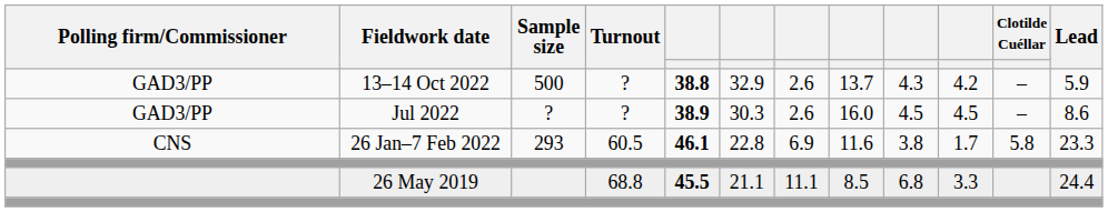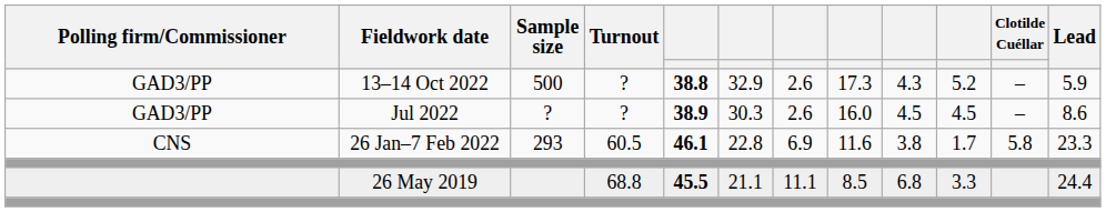13–14 Oct 2022 | column 8: 13.7 -> 17.3
13–14 Oct 2022 | column 10: 4.2 -> 5.2
